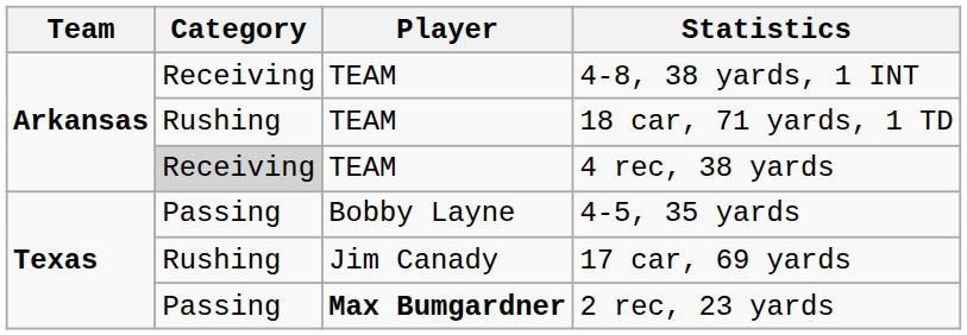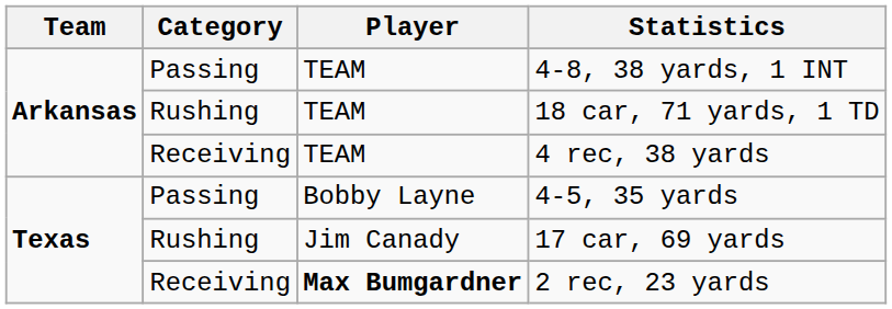4-8, 38 yards, 1 INT | Category: Receiving -> Passing
4 rec, 38 yards | Category: lightgrey background -> no background
2 rec, 23 yards | Category: Passing -> Receiving
